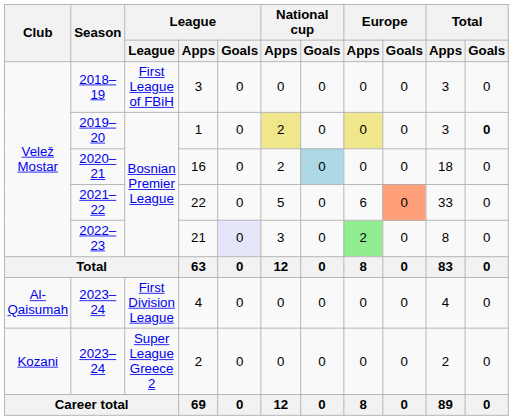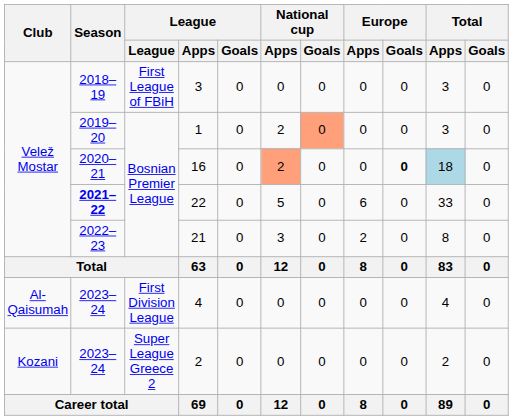1 | National cup / Apps: khaki background -> no background
1 | National cup / Goals: no background -> lightsalmon background
1 | Europe / Apps: khaki background -> no background
1 | Total / Goals: bold -> normal
16 | National cup / Apps: no background -> lightsalmon background
16 | National cup / Goals: lightblue background -> no background
16 | Europe / Goals: normal -> bold
16 | Total / Apps: no background -> lightblue background
22 | Season: normal -> bold
22 | Europe / Goals: lightsalmon background -> no background
21 | League / Goals: lavender background -> no background
21 | Europe / Apps: lightgreen background -> no background
